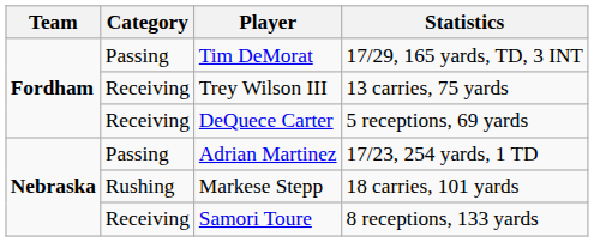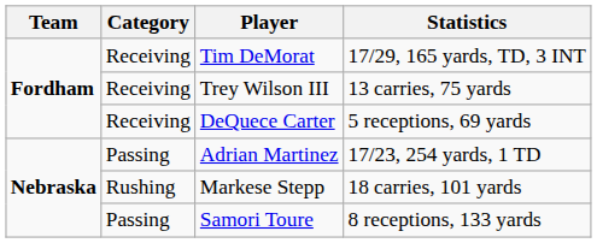Tim DeMorat | Category: Passing -> Receiving
Samori Toure | Category: Receiving -> Passing
